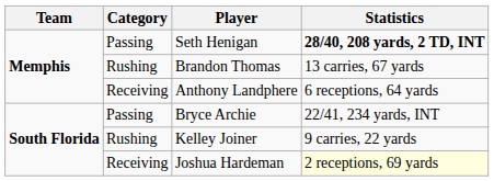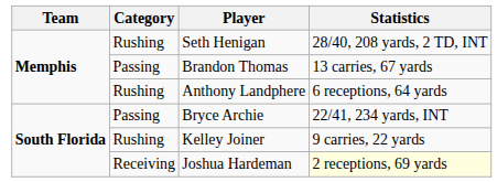Seth Henigan | Category: Passing -> Rushing
Seth Henigan | Statistics: bold -> normal
Brandon Thomas | Category: Rushing -> Passing
Anthony Landphere | Category: Receiving -> Rushing
